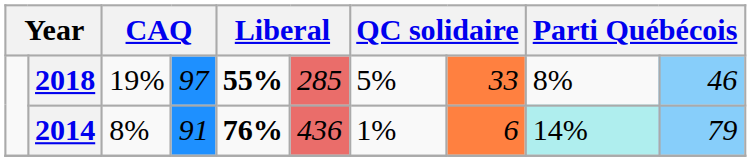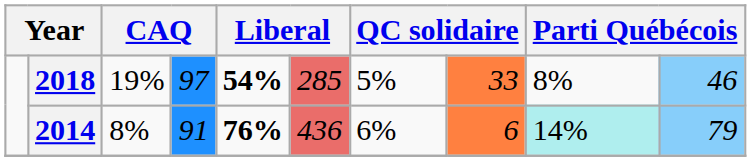2018 | column 5: 55% -> 54%
2014 | column 7: 1% -> 6%
